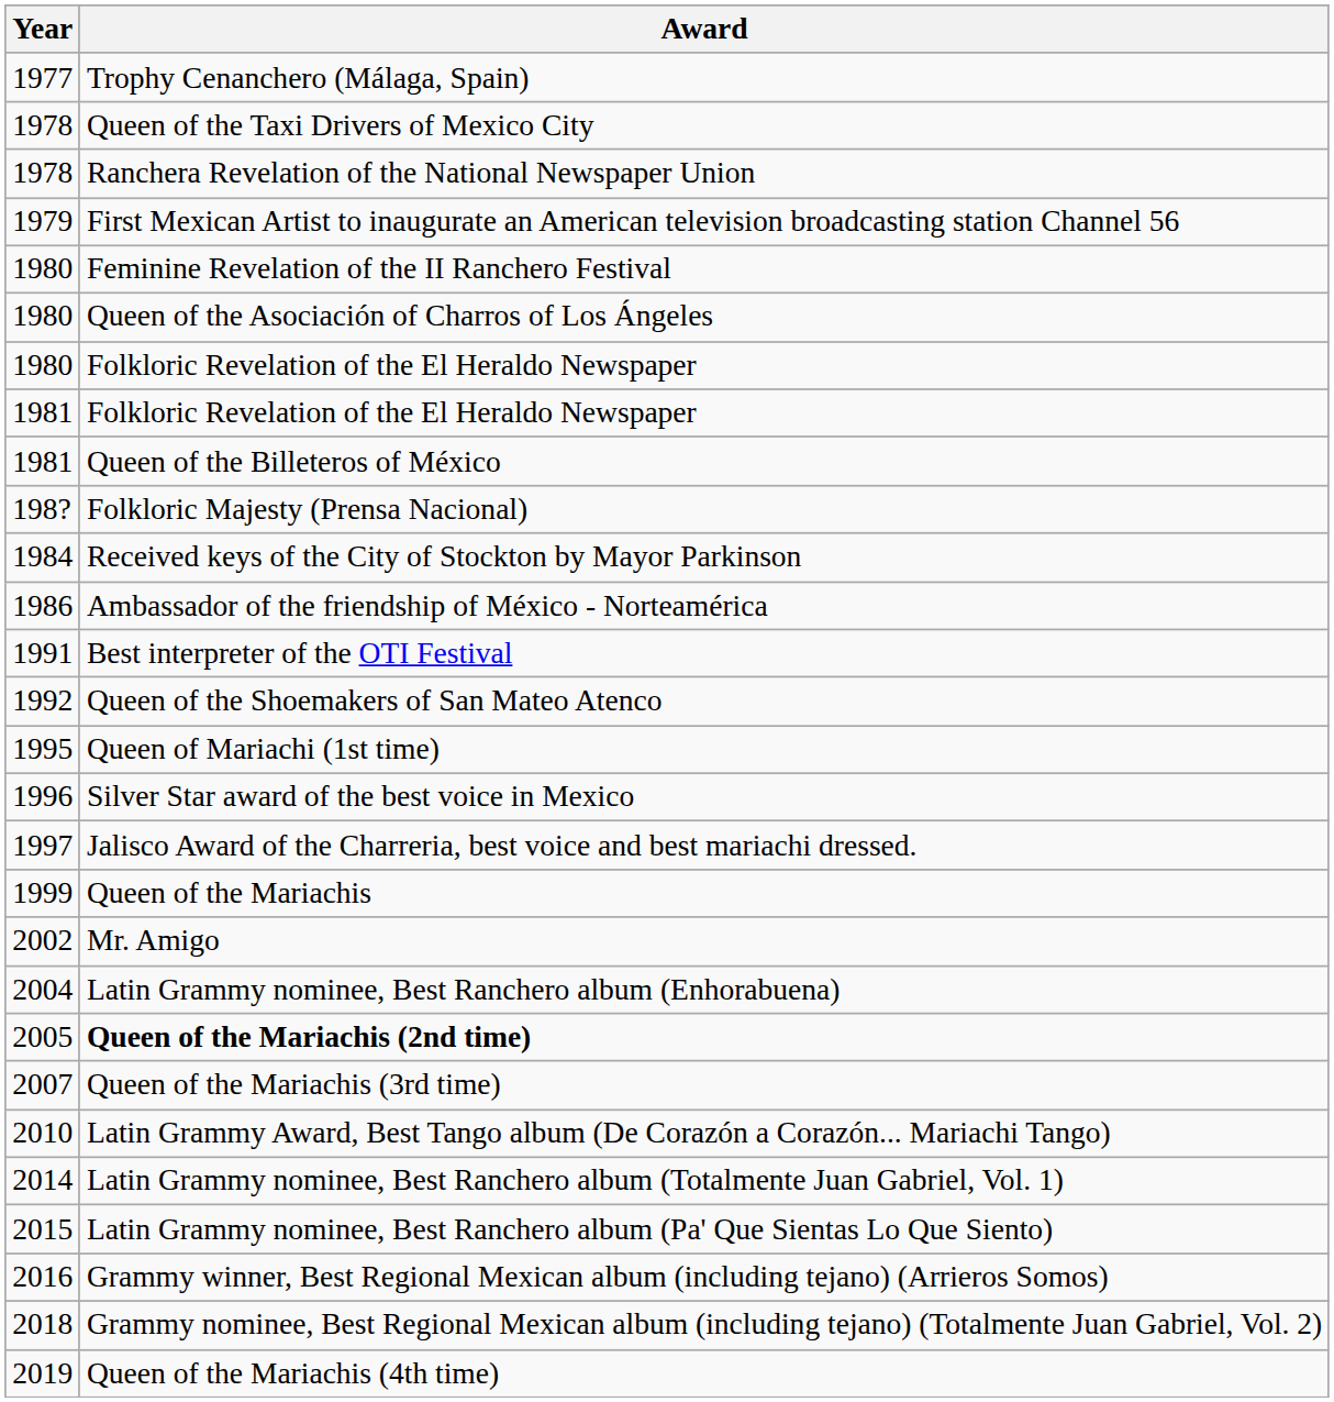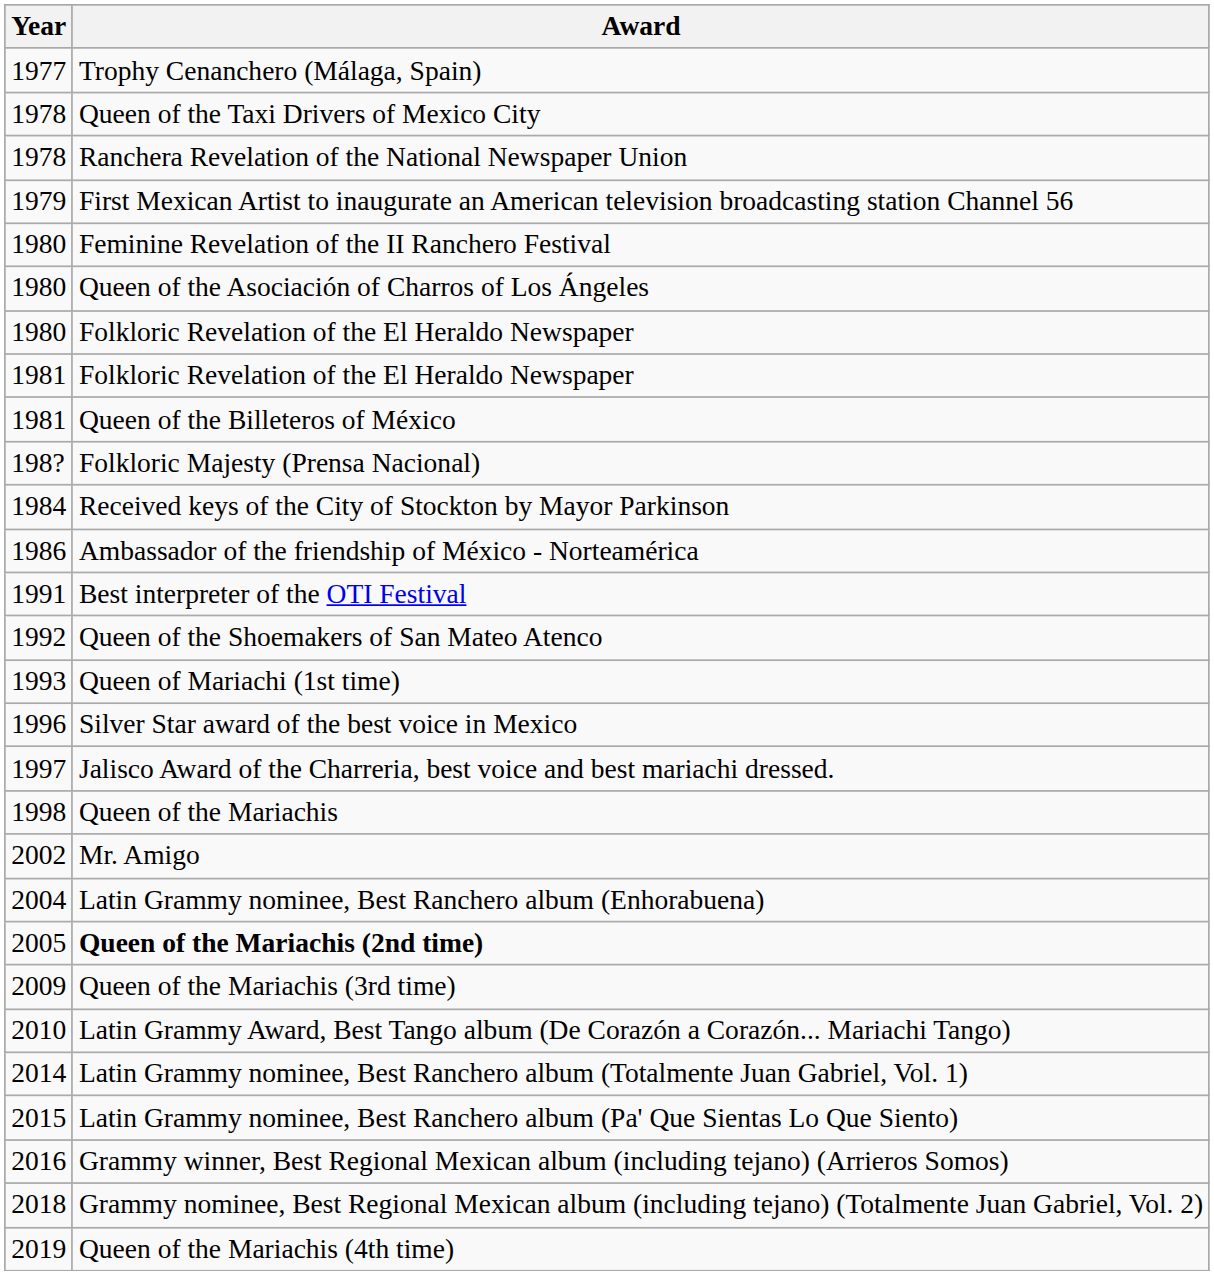row 16 | Year: 1995 -> 1993
row 19 | Year: 1999 -> 1998
row 23 | Year: 2007 -> 2009
